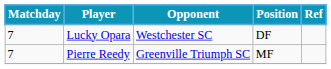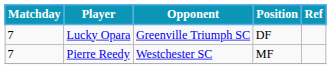Lucky Opara | Opponent: Westchester SC -> Greenville Triumph SC
Pierre Reedy | Opponent: Greenville Triumph SC -> Westchester SC
